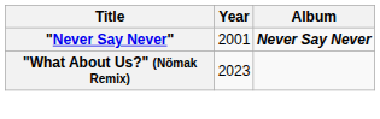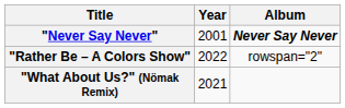+ row: "Rather Be – A Colors Show" | 2022 | rowspan="2"
"What About Us?" (Nömak Remix) | Year: 2023 -> 2021
